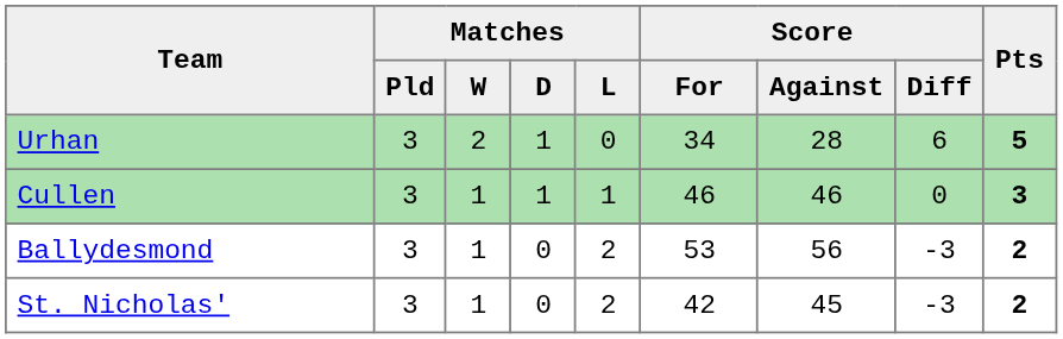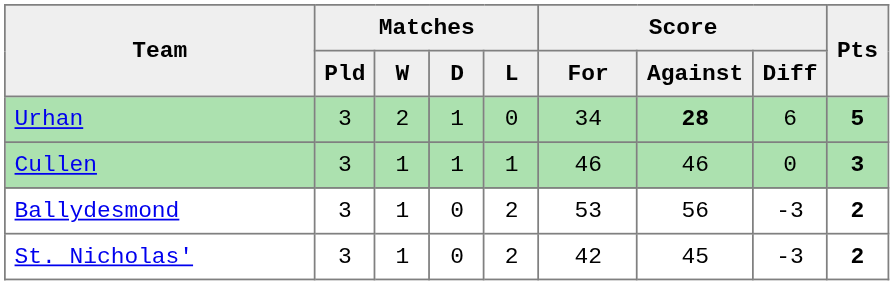Urhan | Score / Against: normal -> bold
